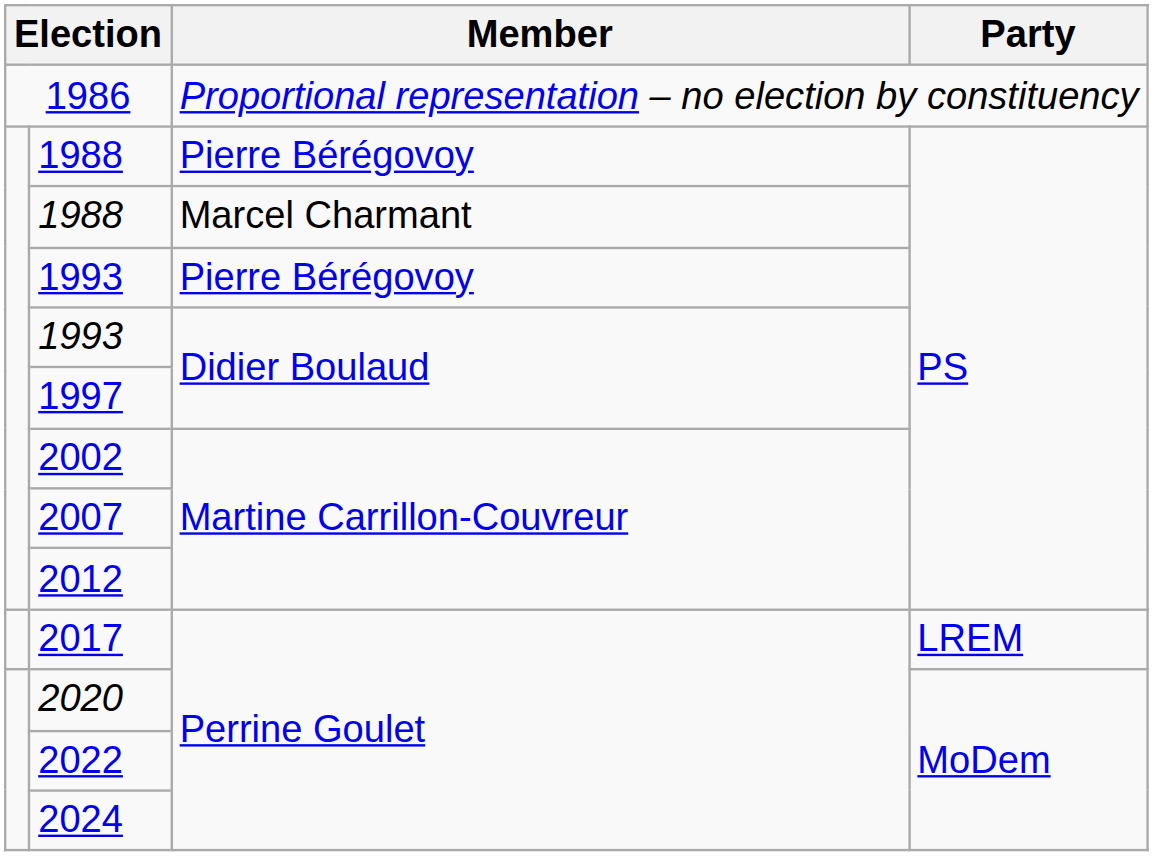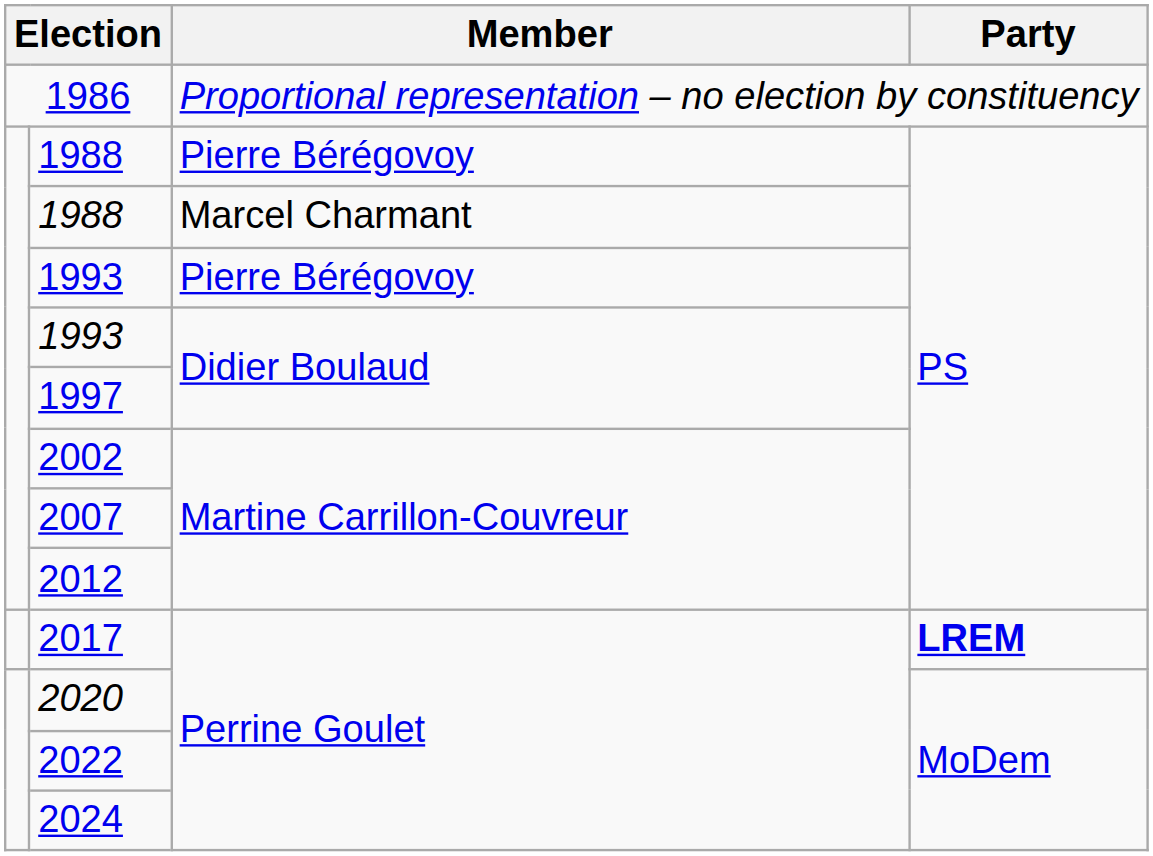2017 | Party: normal -> bold
